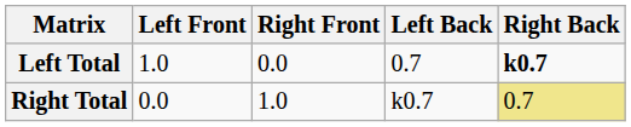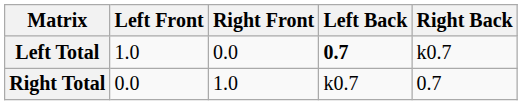row 2 | Left Back: normal -> bold
row 2 | Right Back: bold -> normal
row 3 | Right Back: khaki background -> no background
